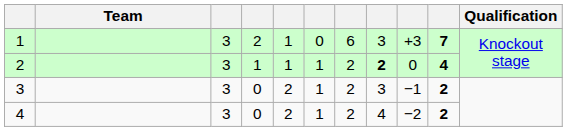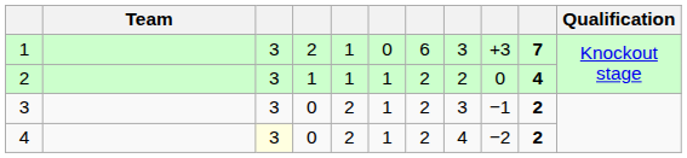row 3 | column 8: bold -> normal
row 5 | column 3: no background -> lightyellow background
